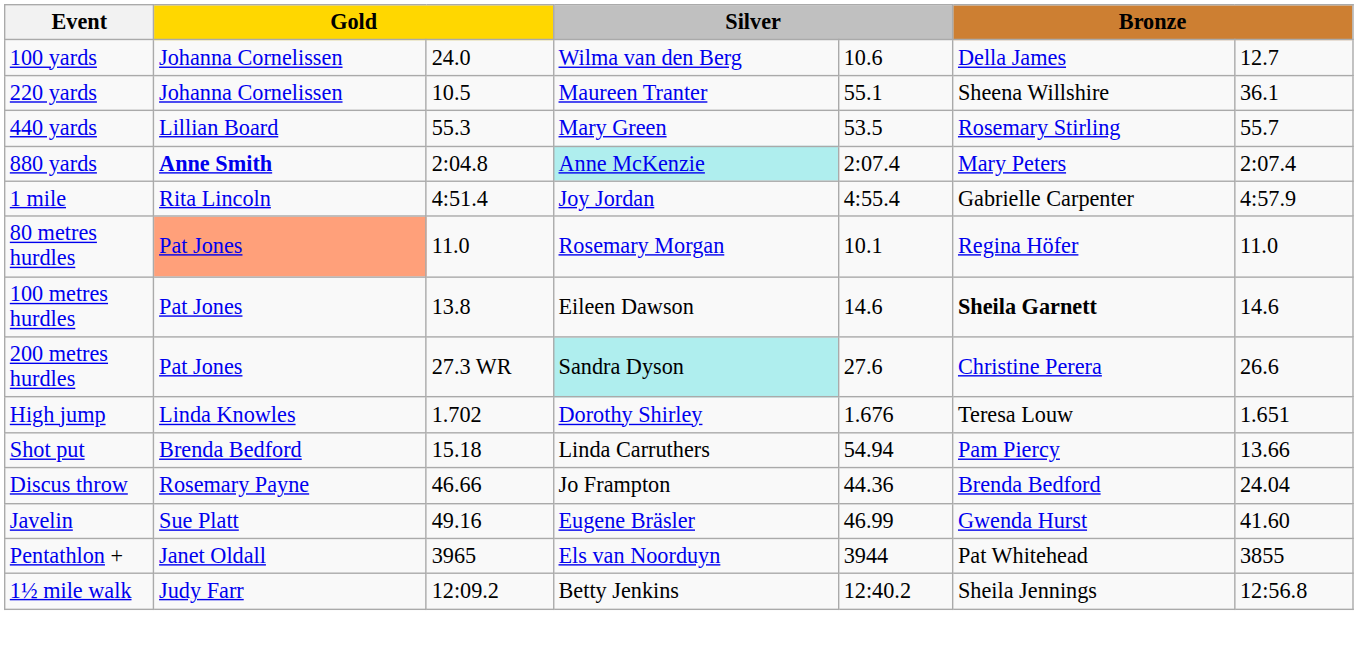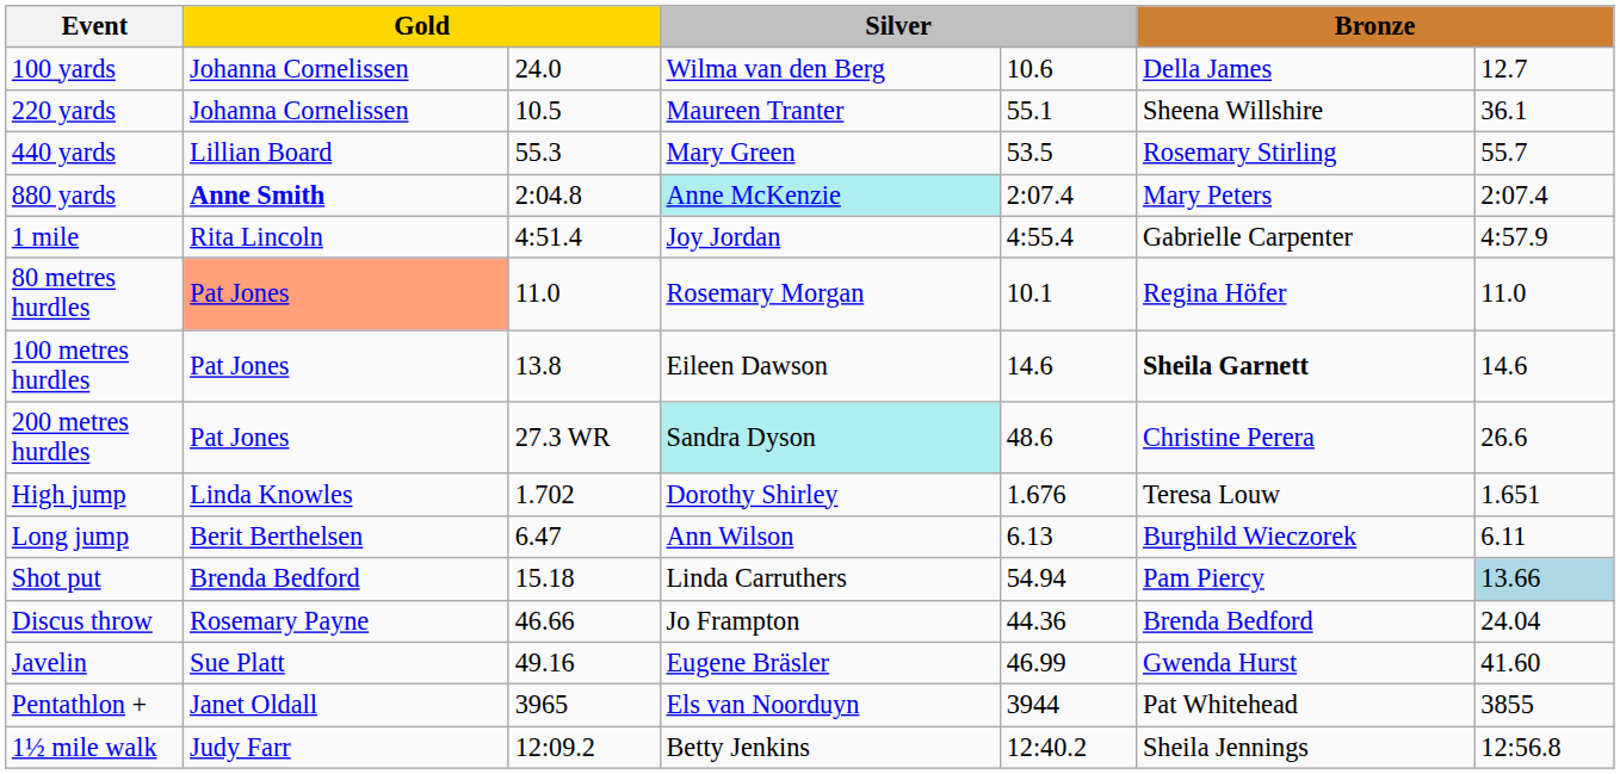200 metres hurdles | column 5: 27.6 -> 48.6
+ row: Long jump | Berit Berthelsen | 6.47 | Ann Wilson | 6.13 | Burghild Wieczorek | 6.11
Shot put | column 7: no background -> lightblue background
